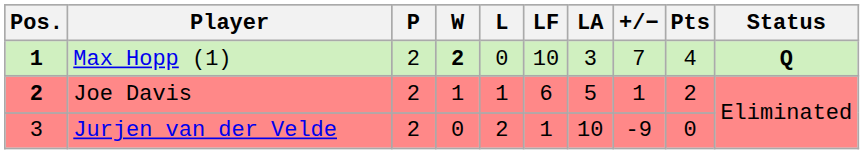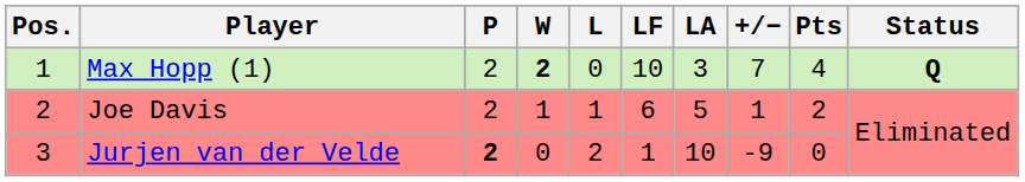Max Hopp (1) | Pos.: bold -> normal
Joe Davis | Pos.: bold -> normal
Jurjen van der Velde | P: normal -> bold
